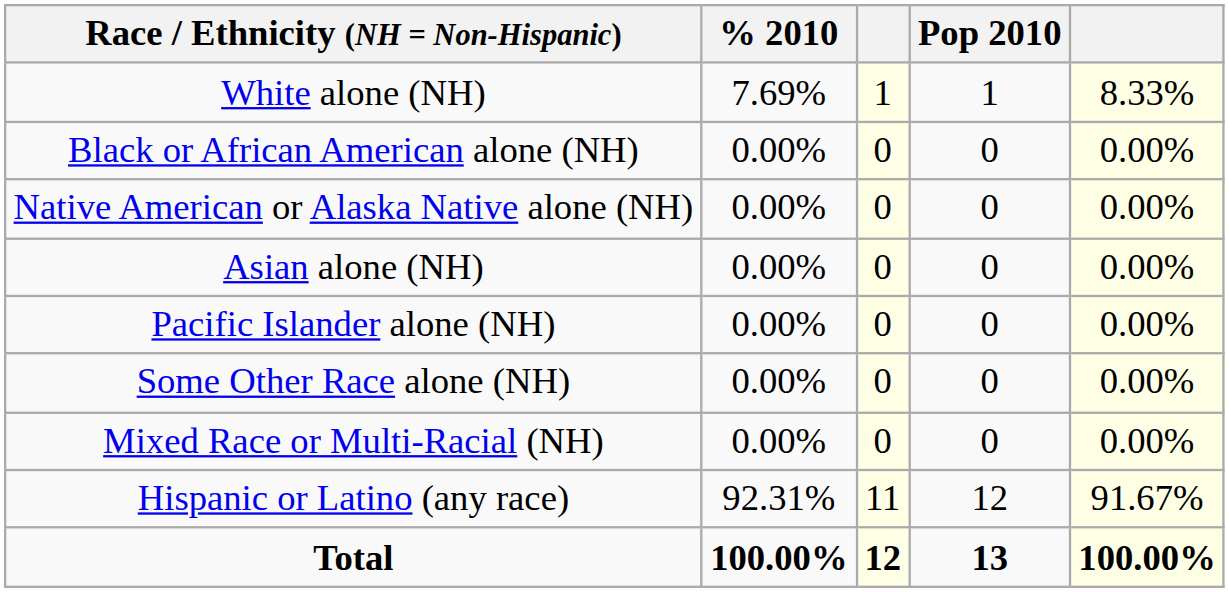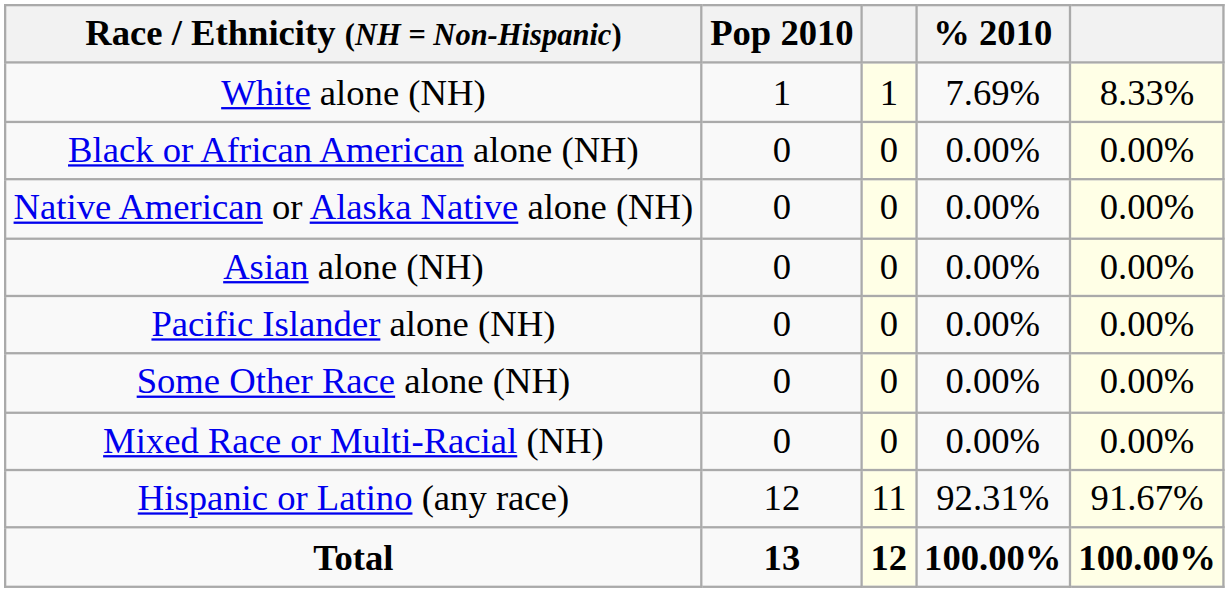columns swapped: Pop 2010 <-> % 2010
